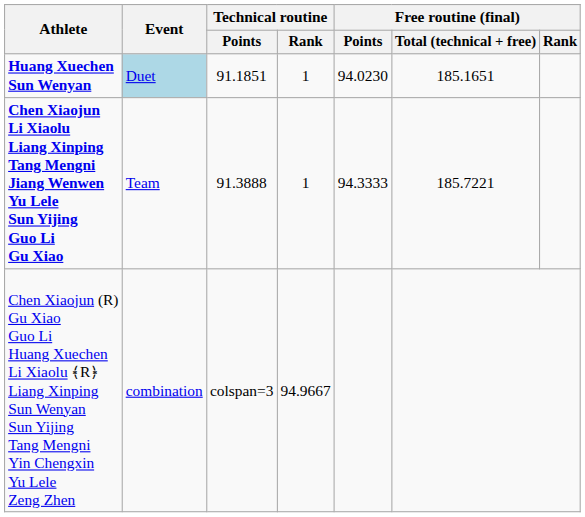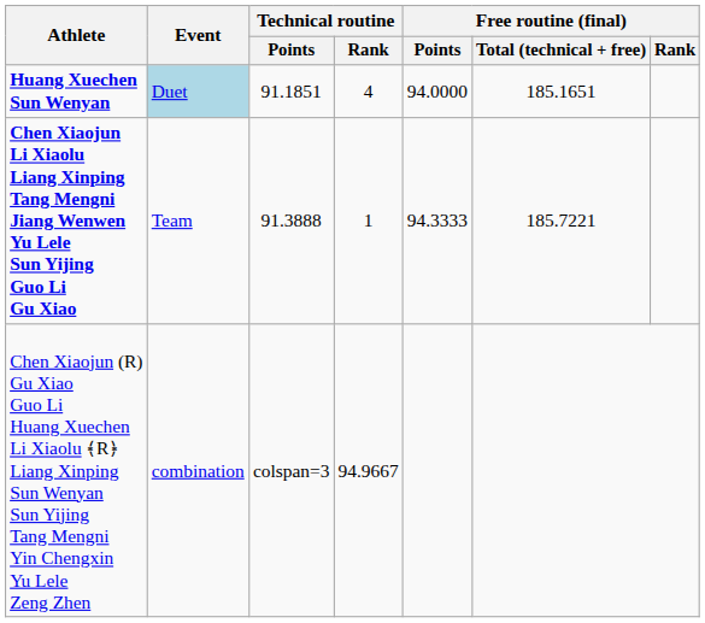Huang Xuechen Sun Wenyan | Technical routine / Rank: 1 -> 4
Huang Xuechen Sun Wenyan | Free routine (final) / Points: 94.0230 -> 94.0000
